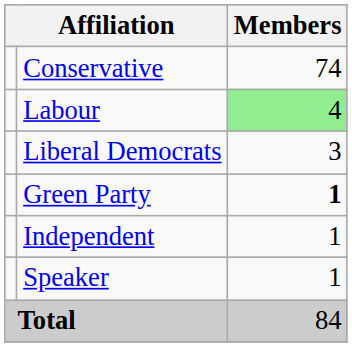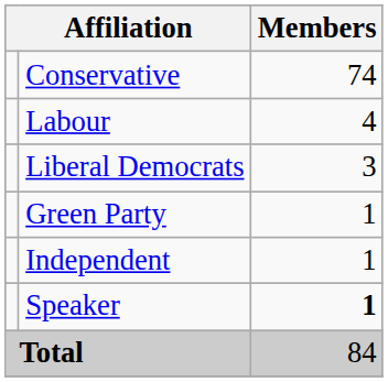Labour | Members: lightgreen background -> no background
Green Party | Members: bold -> normal
Speaker | Members: normal -> bold
